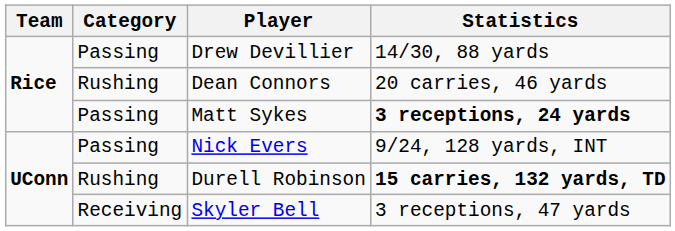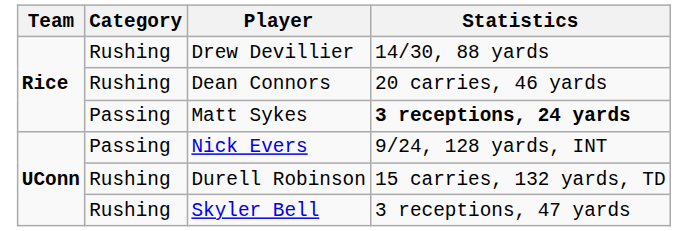Drew Devillier | Category: Passing -> Rushing
Durell Robinson | Statistics: bold -> normal
Skyler Bell | Category: Receiving -> Rushing
